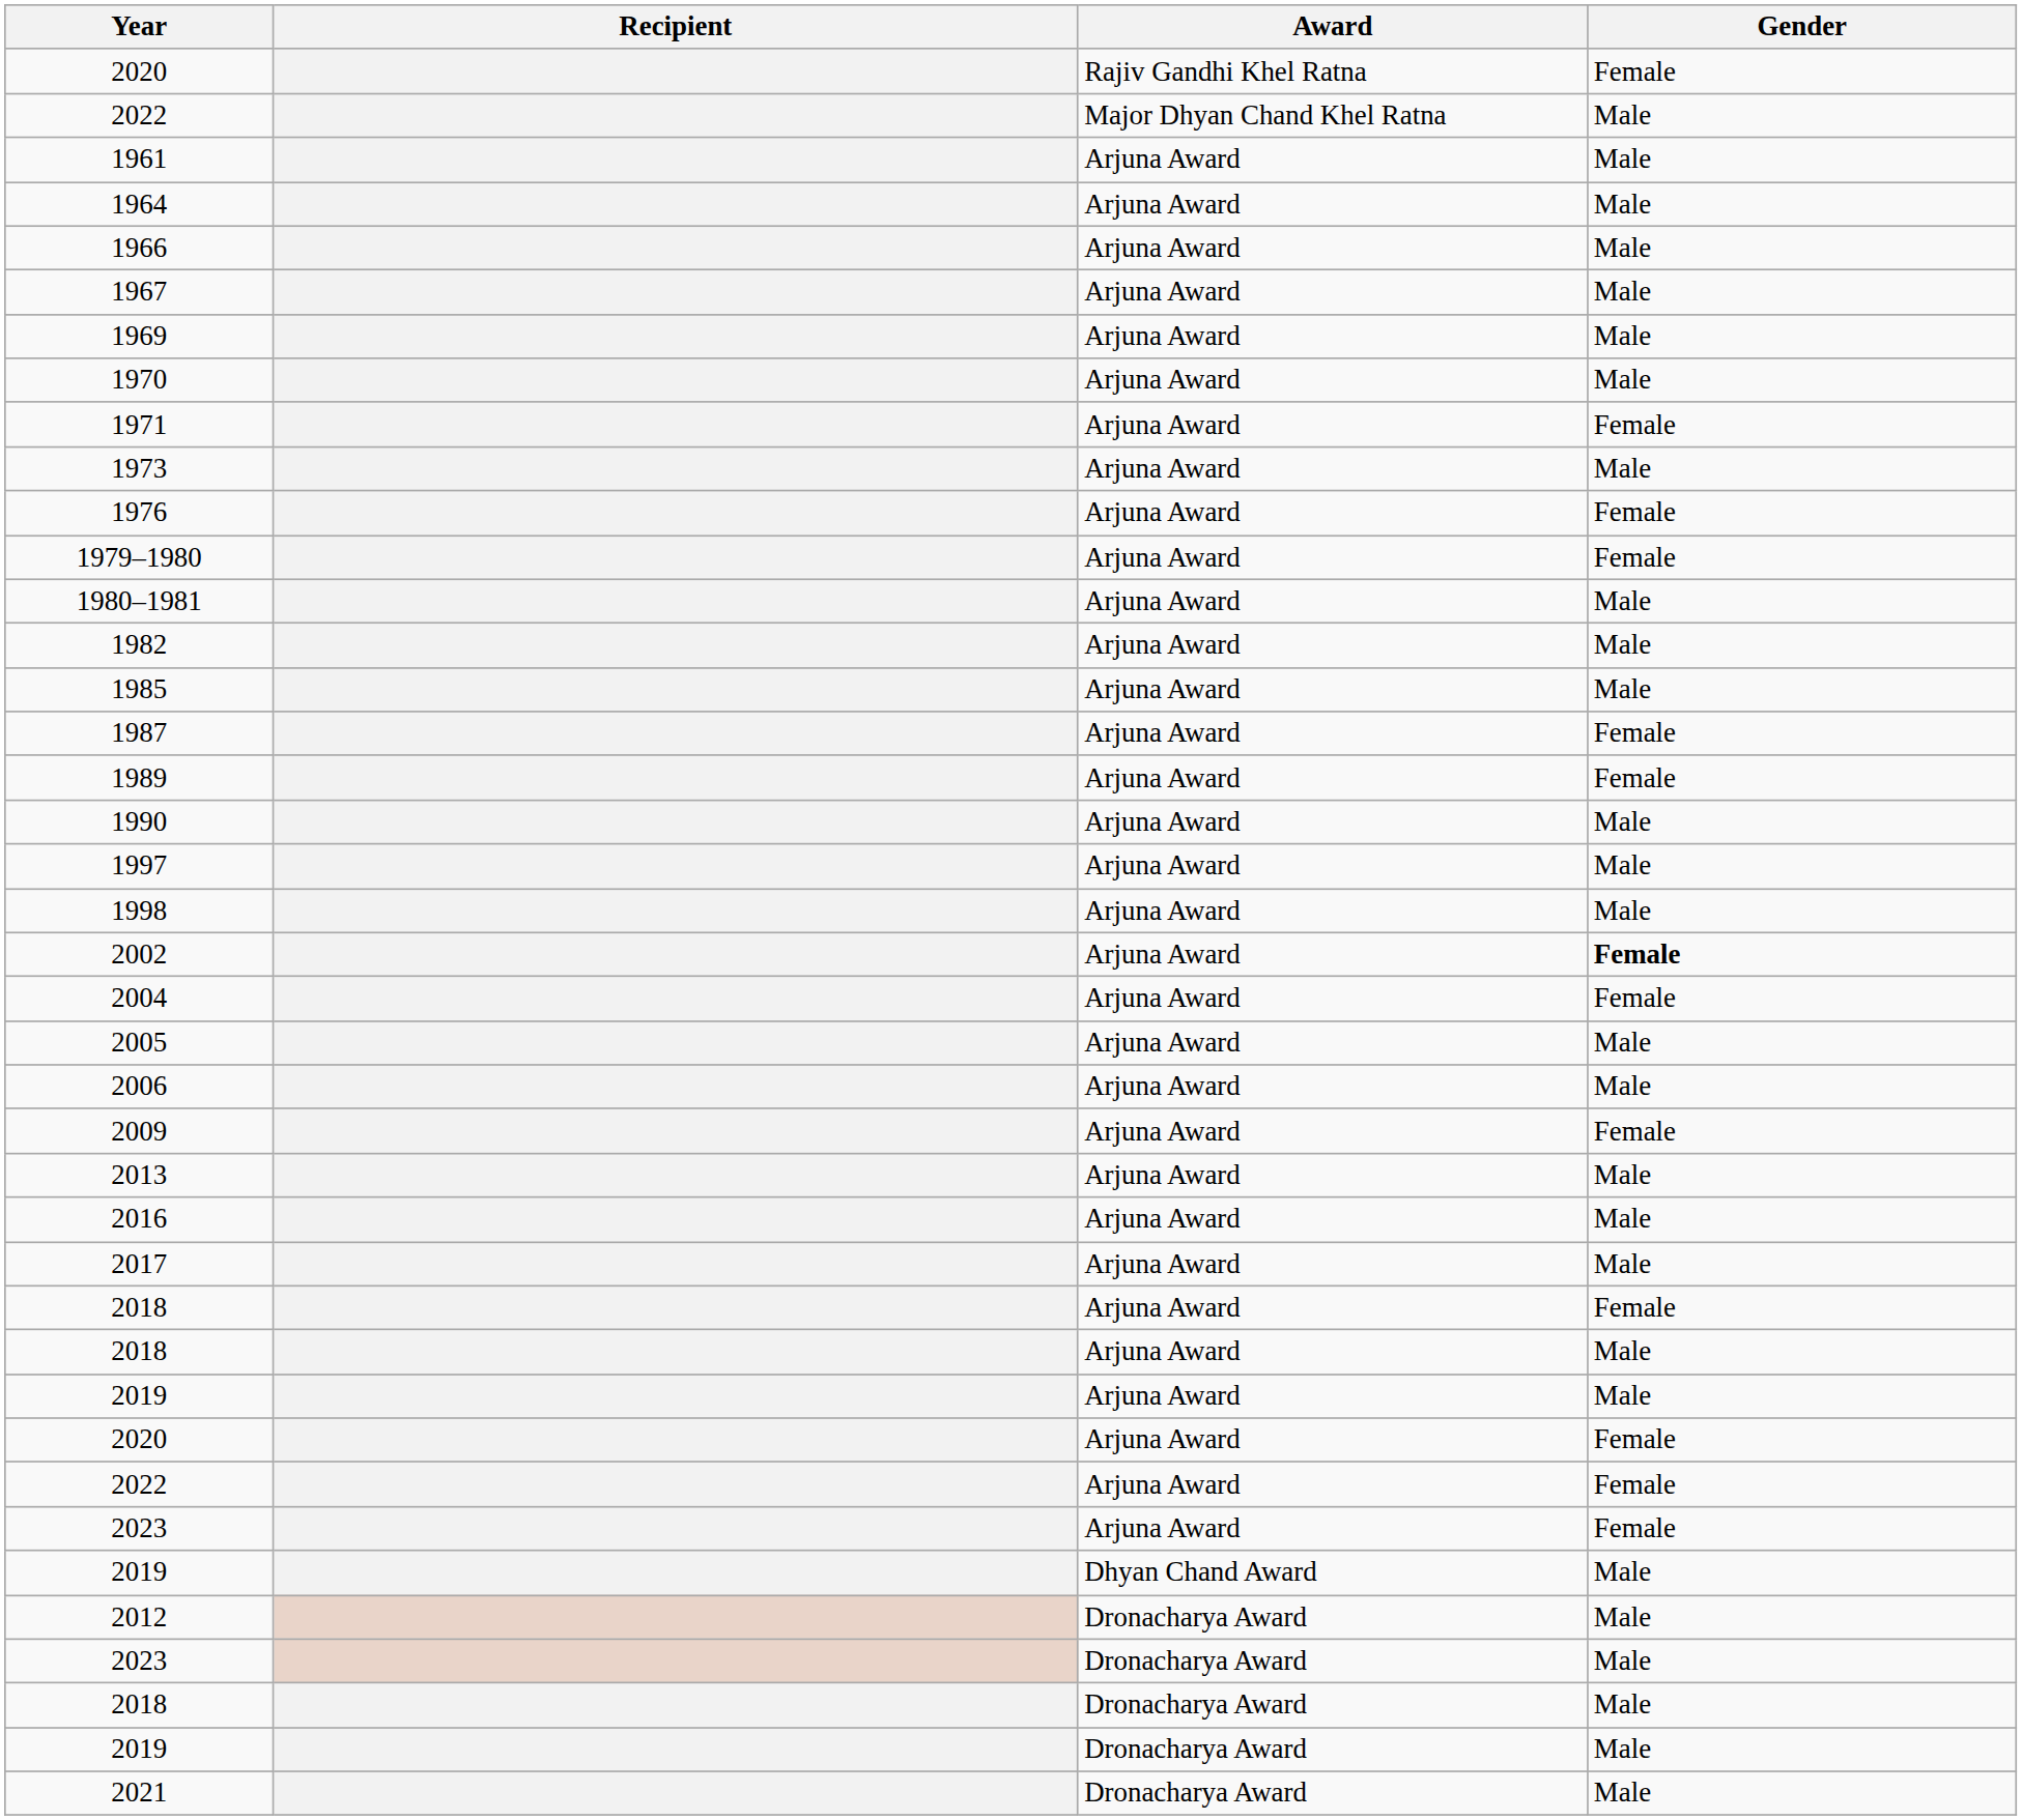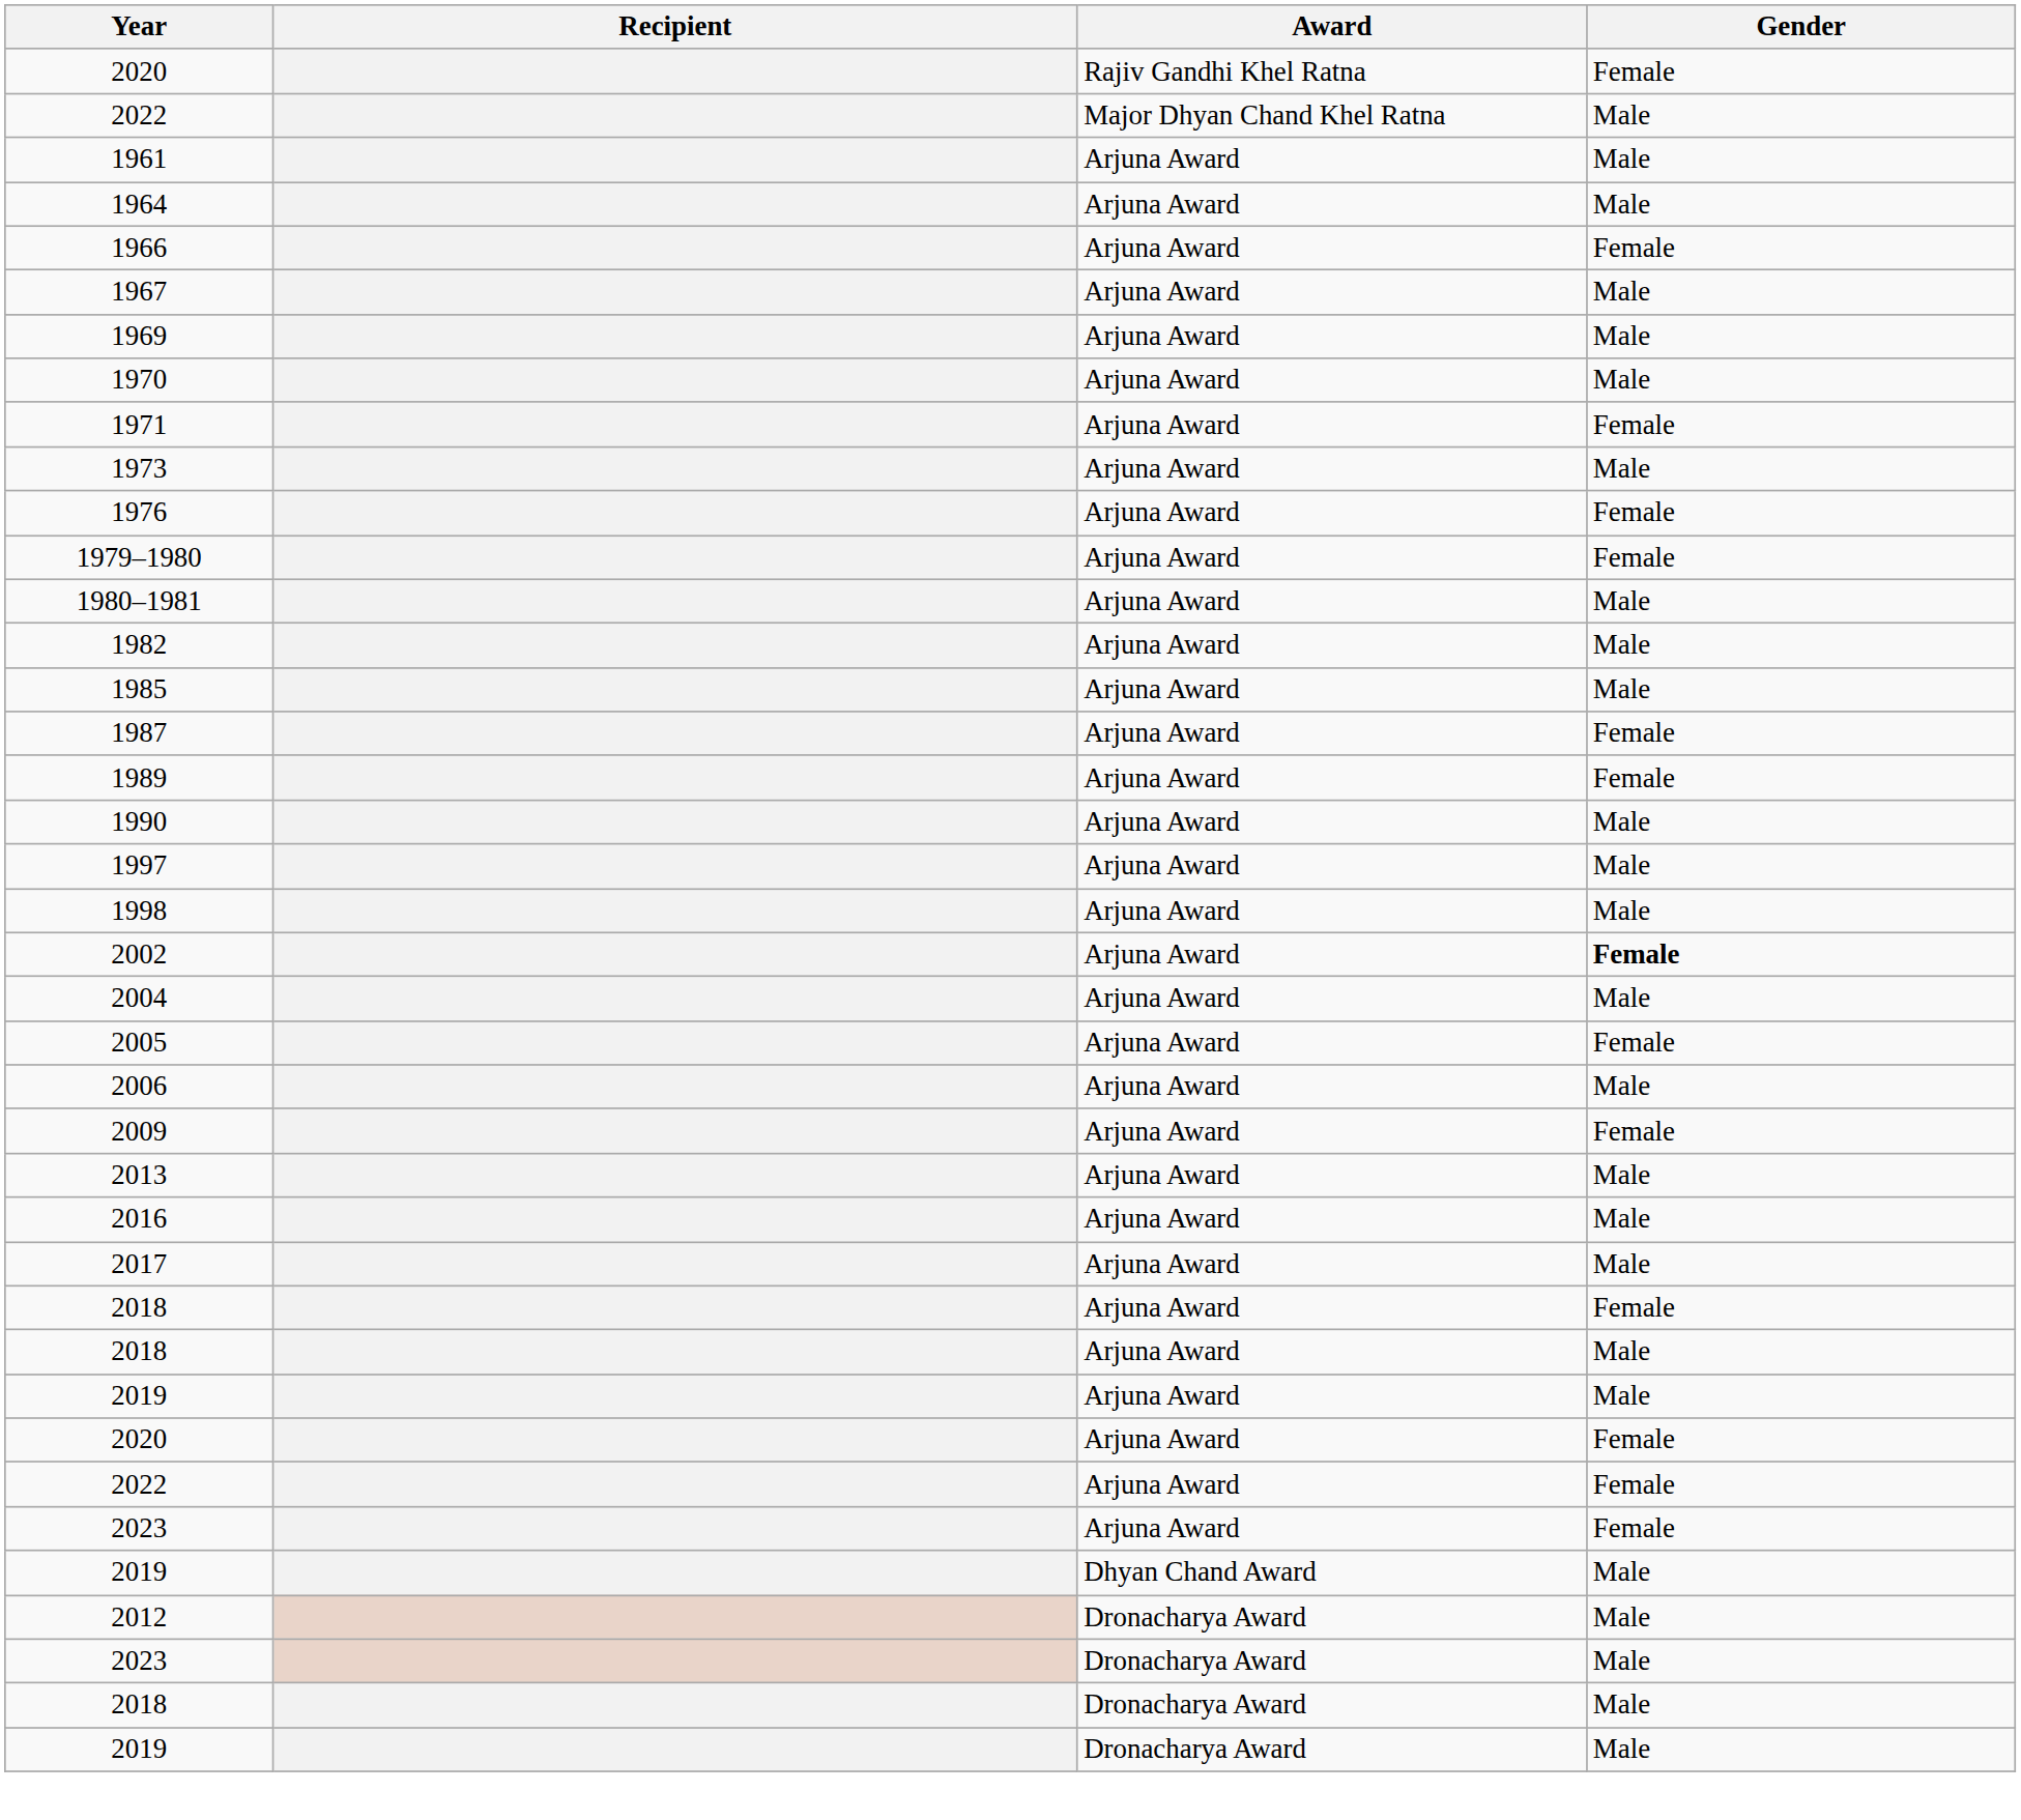1966 | Gender: Male -> Female
2004 | Gender: Female -> Male
2005 | Gender: Male -> Female
- row: 2021 | Dronacharya Award | Male
